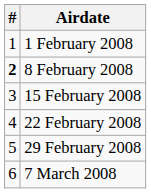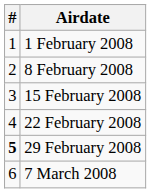8 February 2008 | #: bold -> normal
29 February 2008 | #: normal -> bold
